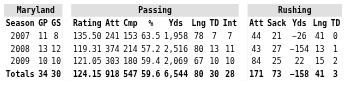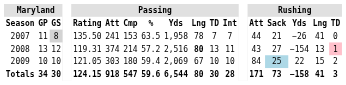2007 | column 3: no background -> lightgrey background
2008 | column 10: normal -> bold
2008 | column 18: no background -> pink background
2009 | column 15: no background -> lightblue background
